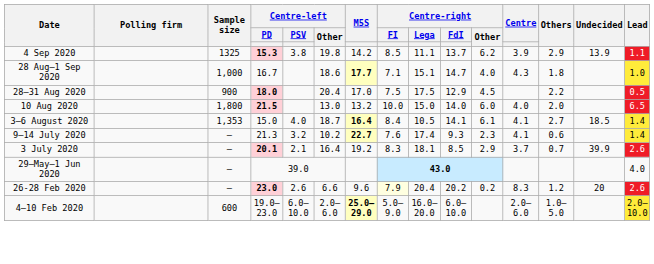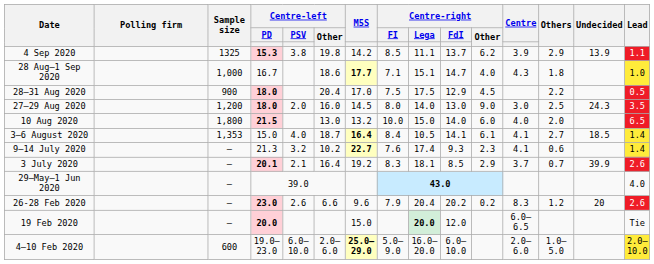+ row: 27–29 Aug 2020 | 1,200 | 18.0 | 2.0 | 16.0 | 14.5 | 8.0 | 14.0 | 13.0 | 9.0 | 3.0 | 2.5 | 24.3 | 3.5
26-28 Feb 2020 | Centre-right / FI: lightyellow background -> no background
+ row: 19 Feb 2020 | – | 20.0 | 15.0 | 20.0 | 12.0 | 6.0–6.5 | Tie
